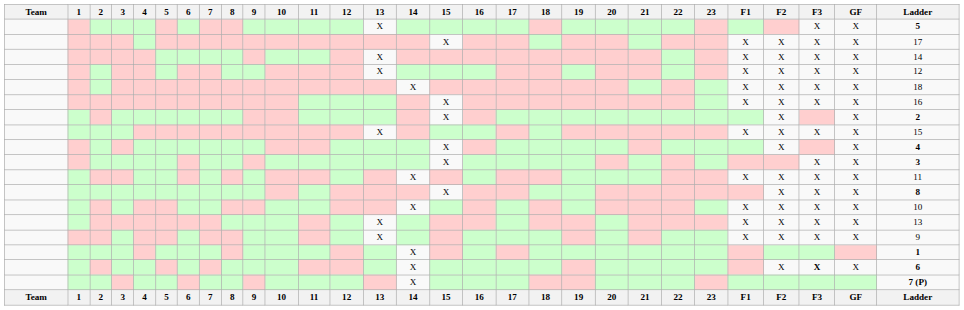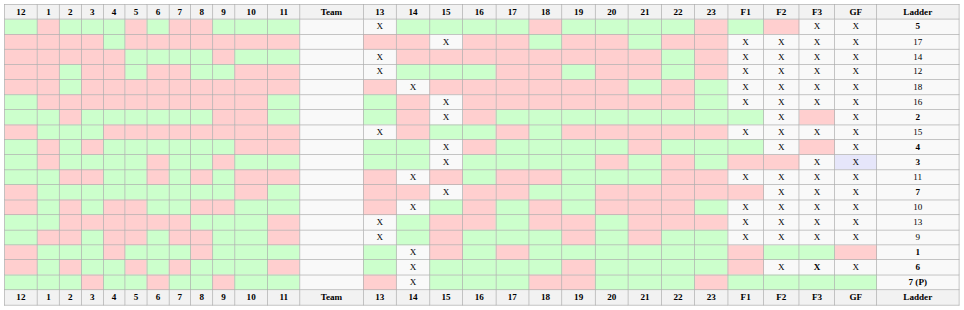columns swapped: Team <-> 12
row 11 | GF: no background -> lavender background
row 13 | Ladder: 8 -> 7
